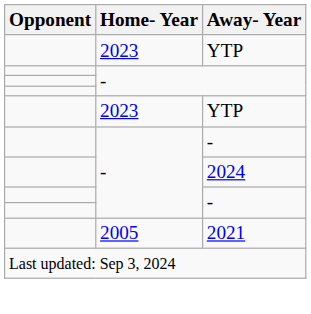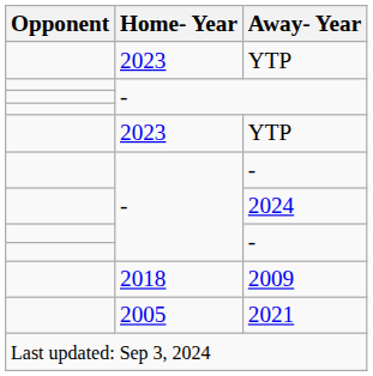+ row: 2018 | 2009
